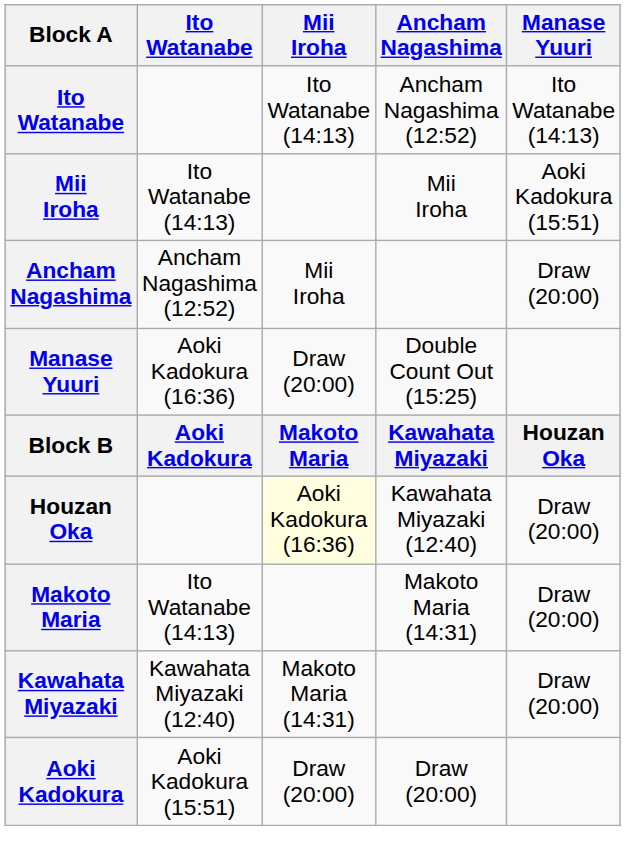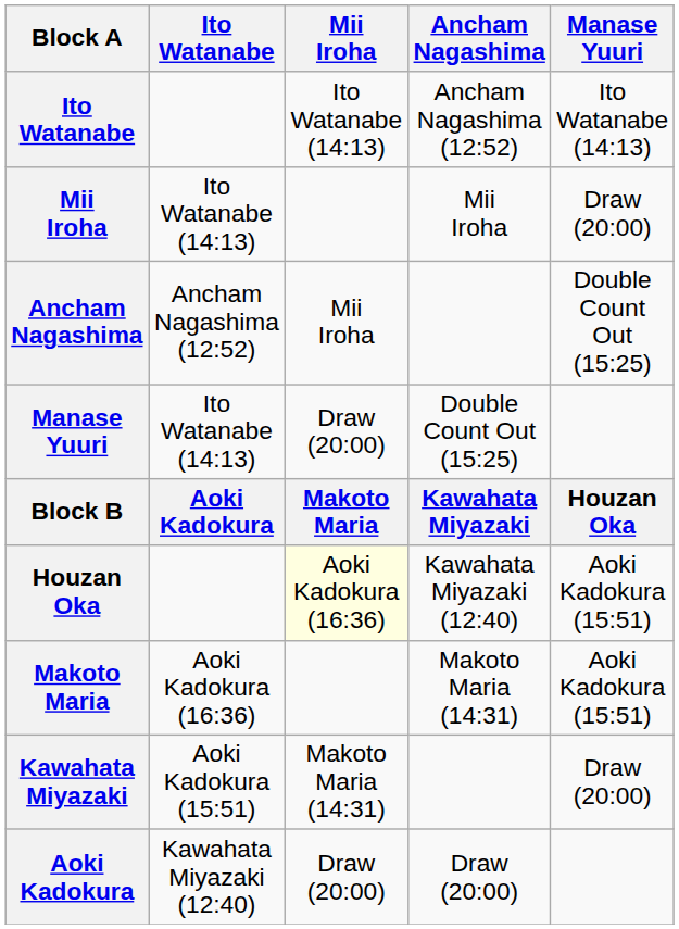row 3 | Manase Yuuri: Aoki Kadokura (15:51) -> Draw (20:00)
row 4 | Manase Yuuri: Draw (20:00) -> Double Count Out (15:25)
row 5 | Ito Watanabe: Aoki Kadokura (16:36) -> Ito Watanabe (14:13)
row 7 | Manase Yuuri: Draw (20:00) -> Aoki Kadokura (15:51)
row 8 | Ito Watanabe: Ito Watanabe (14:13) -> Aoki Kadokura (16:36)
row 8 | Manase Yuuri: Draw (20:00) -> Aoki Kadokura (15:51)
row 9 | Ito Watanabe: Kawahata Miyazaki (12:40) -> Aoki Kadokura (15:51)
row 10 | Ito Watanabe: Aoki Kadokura (15:51) -> Kawahata Miyazaki (12:40)
